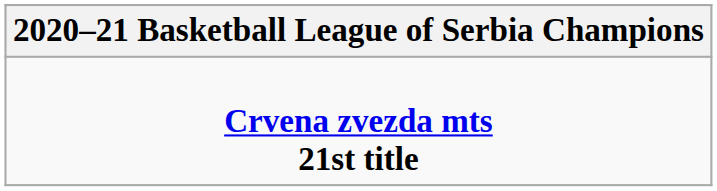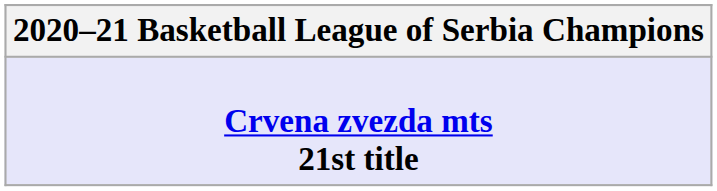row 2 | column 1: no background -> lavender background
